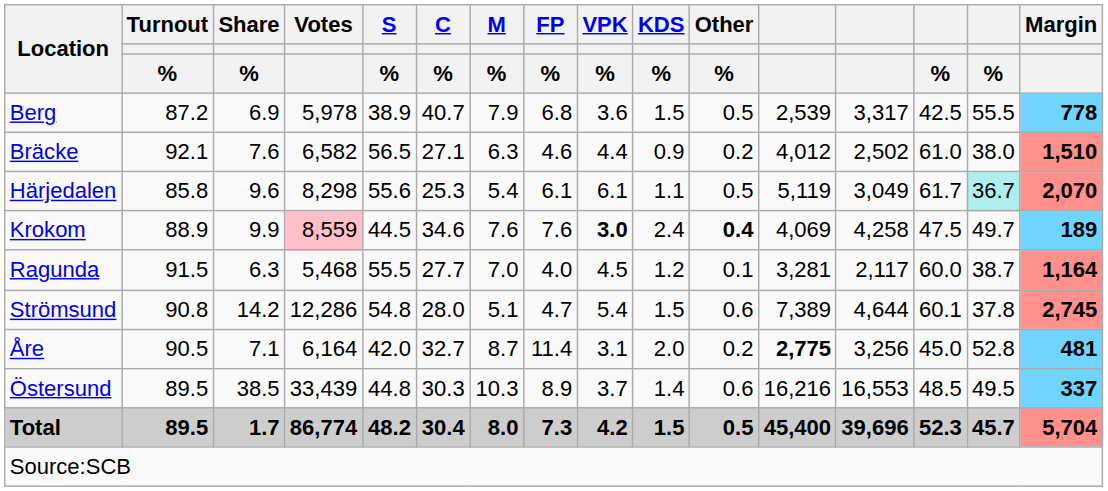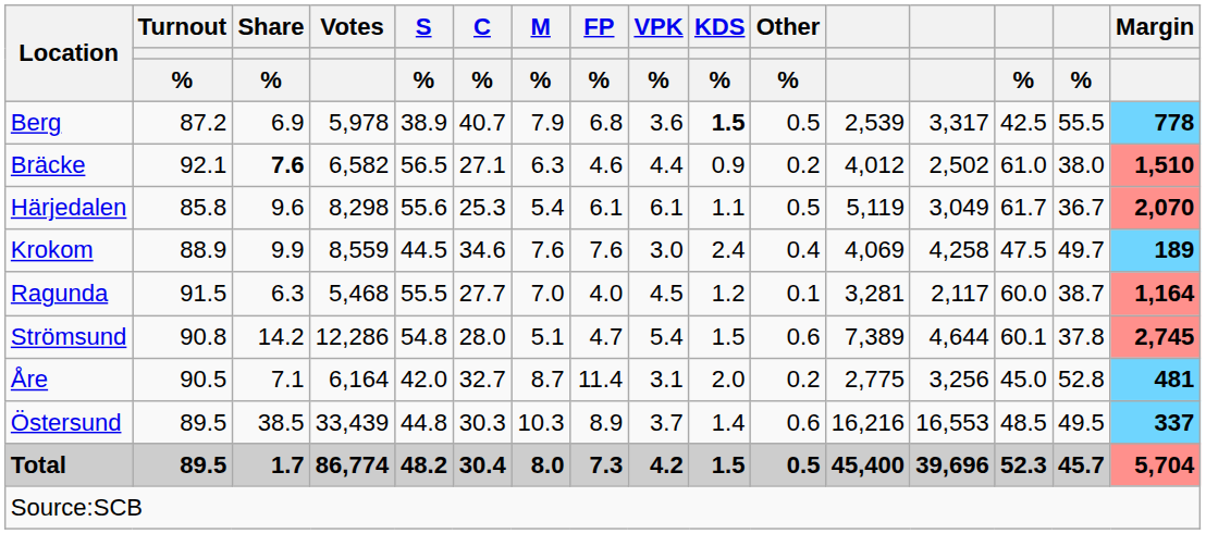Berg | KDS / %: normal -> bold
Bräcke | Share / %: normal -> bold
Härjedalen | column 15: paleturquoise background -> no background
Krokom | Votes: pink background -> no background
Krokom | VPK / %: bold -> normal
Krokom | Other / %: bold -> normal
Åre | column 12: bold -> normal
